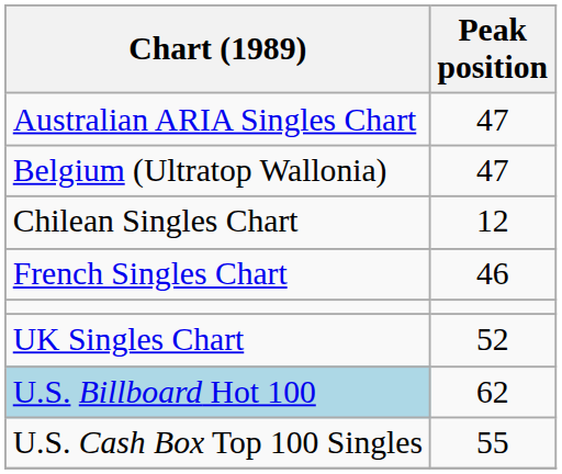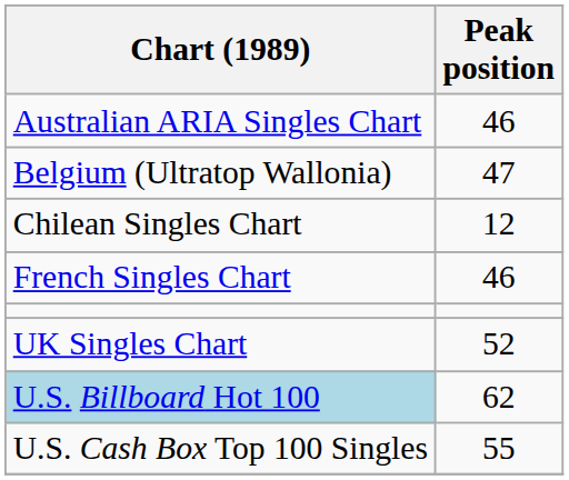row 2 | Peak position: 47 -> 46
